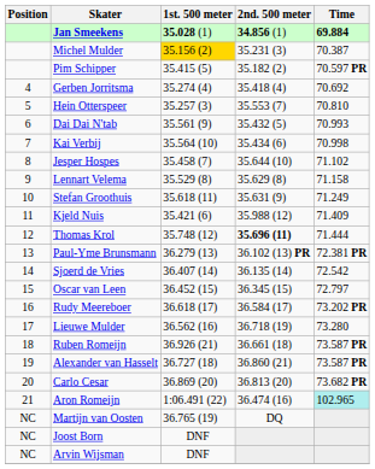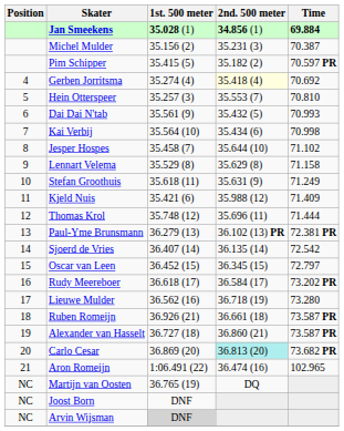Michel Mulder | 1st. 500 meter: gold background -> no background
Gerben Jorritsma | 2nd. 500 meter: no background -> lightyellow background
Thomas Krol | 2nd. 500 meter: bold -> normal
Carlo Cesar | 2nd. 500 meter: no background -> paleturquoise background
Aron Romeijn | Time: paleturquoise background -> no background
Arvin Wijsman | 1st. 500 meter: no background -> lightgrey background
